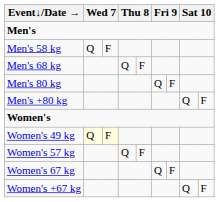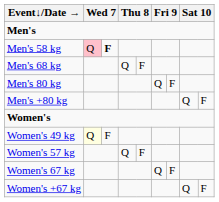Men's 58 kg | column 2: no background -> pink background
Men's 58 kg | column 3: normal -> bold
Women's 49 kg | column 3: lightyellow background -> no background
